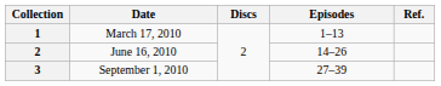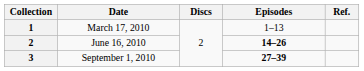June 16, 2010 | Episodes: normal -> bold
September 1, 2010 | Episodes: normal -> bold
